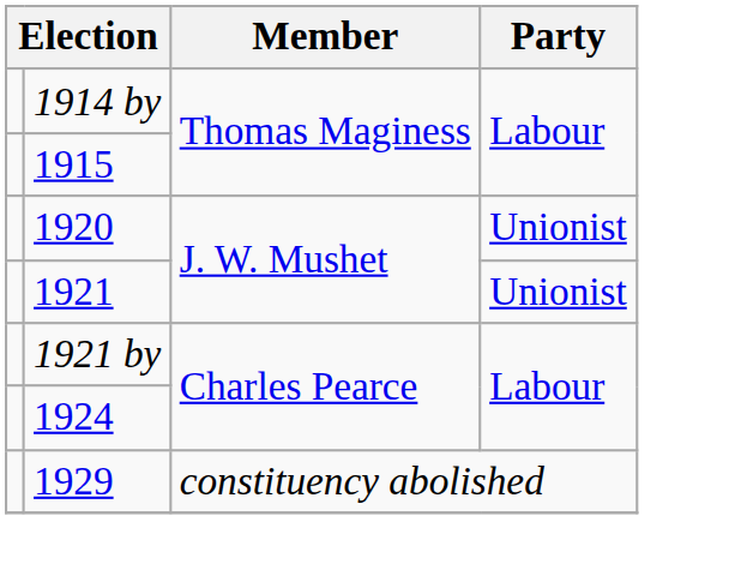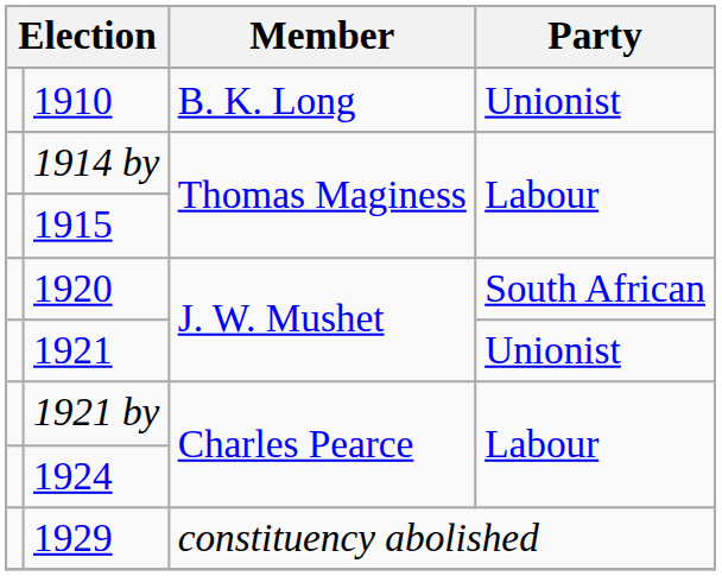+ row: 1910 | B. K. Long | Unionist
1920 | Party: Unionist -> South African
